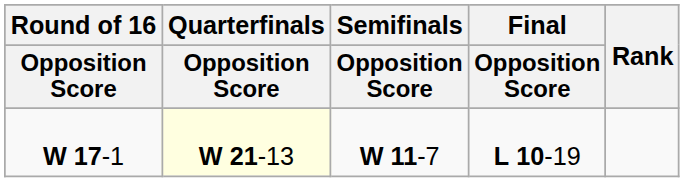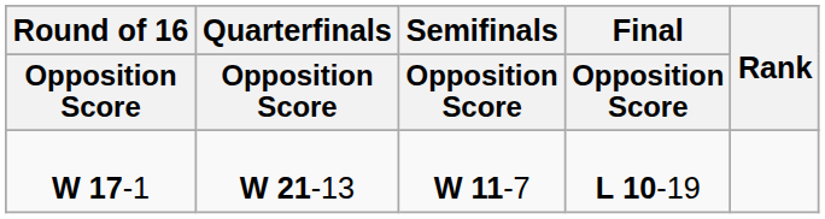W 17-1 | Quarterfinals / Opposition Score: lightyellow background -> no background
